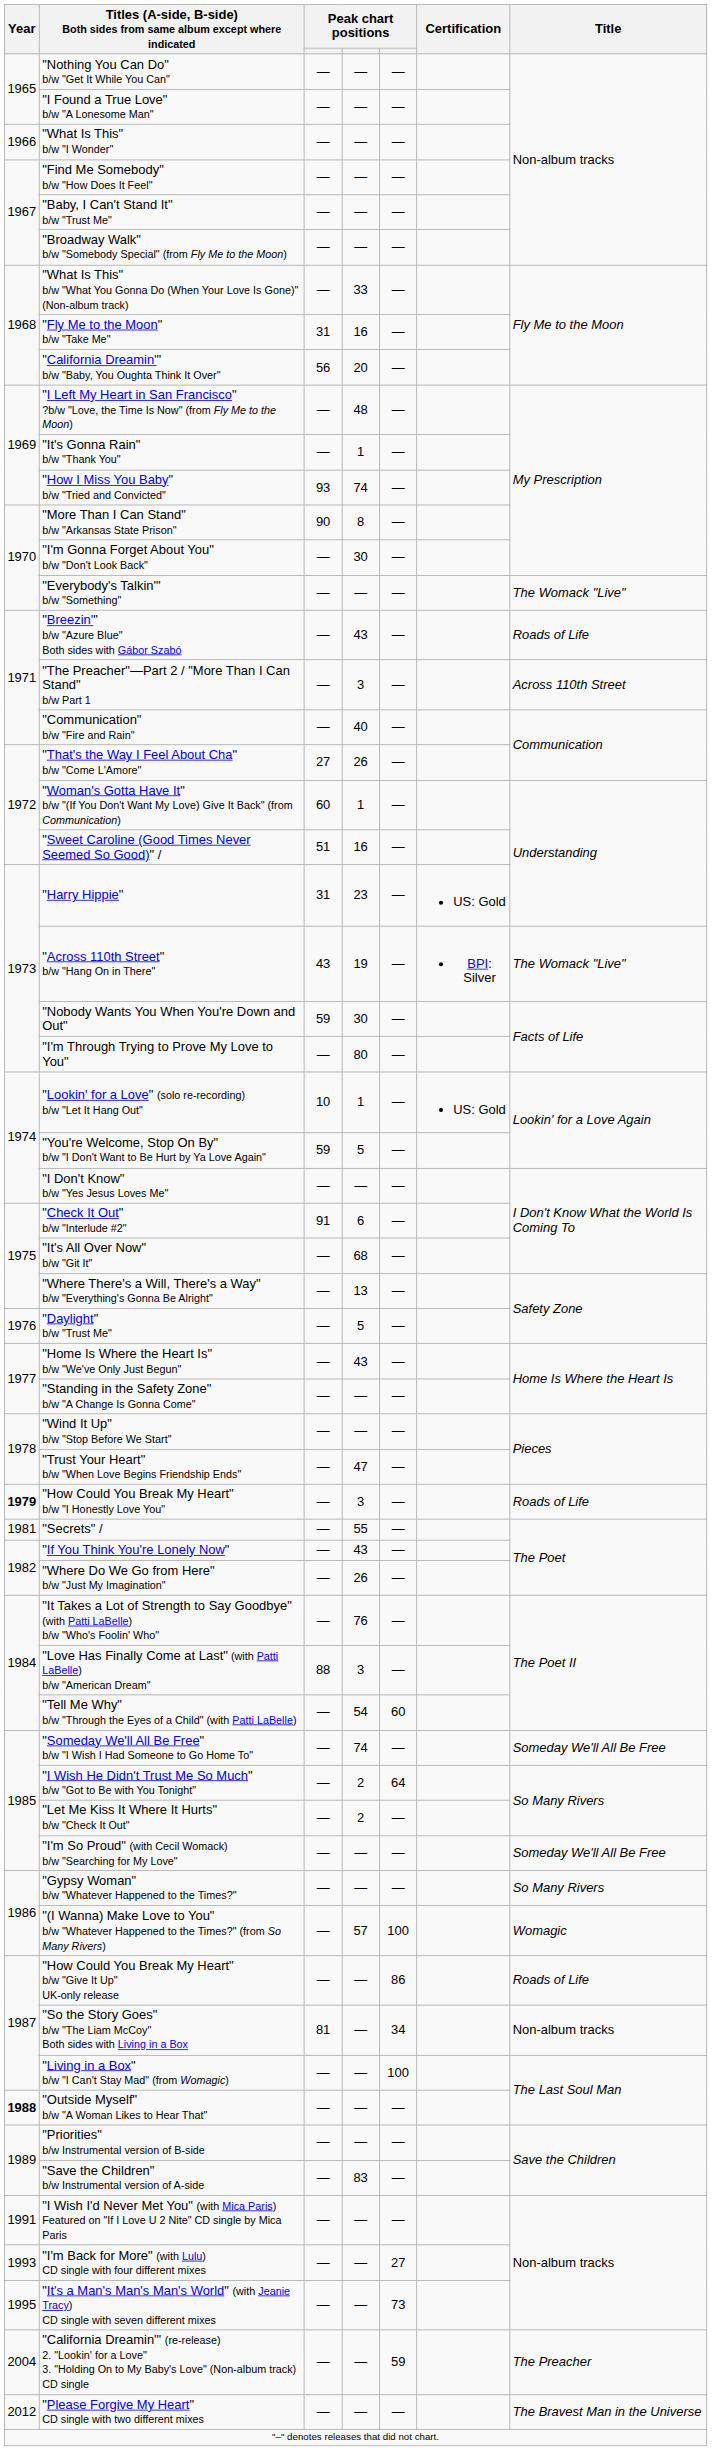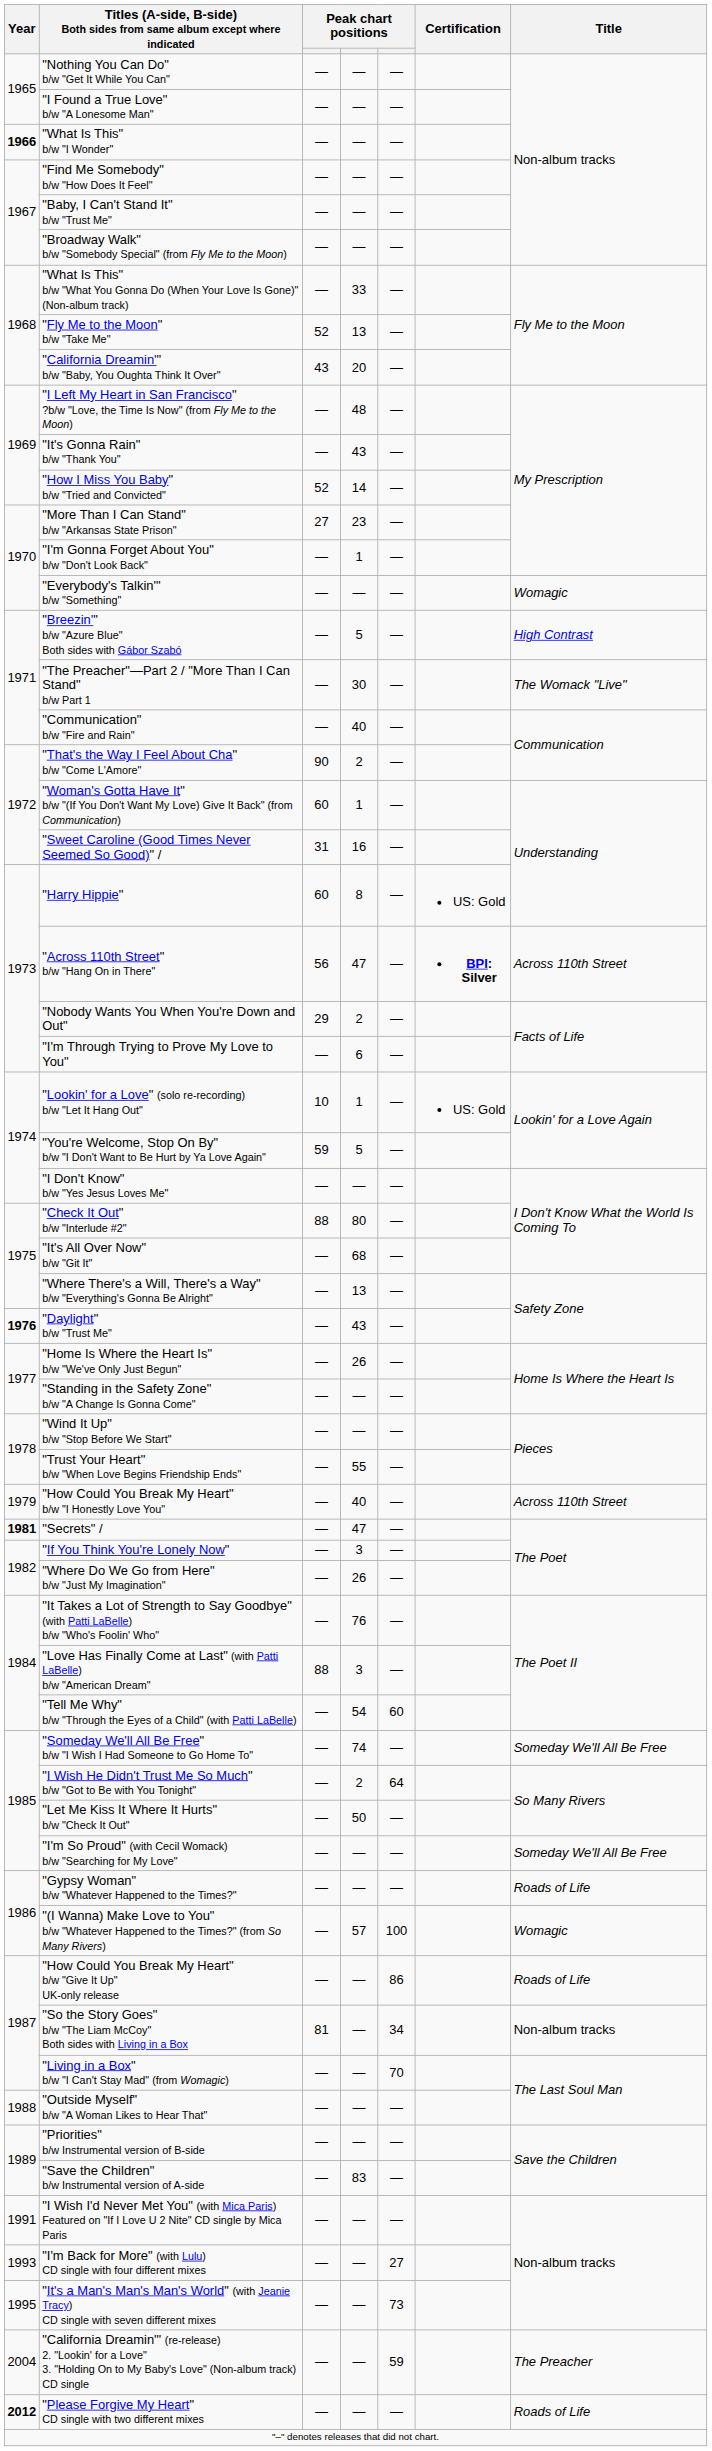"What Is This" b/w "I Wonder" | Year: normal -> bold
"Fly Me to the Moon" b/w "Take Me" | column 3: 31 -> 52
"Fly Me to the Moon" b/w "Take Me" | column 4: 16 -> 13
"California Dreamin'" b/w "Baby, You Oughta Think It Over" | column 3: 56 -> 43
"It's Gonna Rain" b/w "Thank You" | column 4: 1 -> 43
"How I Miss You Baby" b/w "Tried and Convicted" | column 3: 93 -> 52
"How I Miss You Baby" b/w "Tried and Convicted" | column 4: 74 -> 14
"More Than I Can Stand" b/w "Arkansas State Prison" | column 3: 90 -> 27
"More Than I Can Stand" b/w "Arkansas State Prison" | column 4: 8 -> 23
"I'm Gonna Forget About You" b/w "Don't Look Back" | column 4: 30 -> 1
"Everybody's Talkin'" b/w "Something" | Title: The Womack "Live" -> Womagic
"Breezin'" b/w "Azure Blue" Both sides with Gábor Szabó | column 4: 43 -> 5
"Breezin'" b/w "Azure Blue" Both sides with Gábor Szabó | Title: Roads of Life -> High Contrast
"The Preacher"—Part 2 / "More Than I Can Stand" b/w Part 1 | column 4: 3 -> 30
"The Preacher"—Part 2 / "More Than I Can Stand" b/w Part 1 | Title: Across 110th Street -> The Womack "Live"
"That's the Way I Feel About Cha" b/w "Come L'Amore" | column 3: 27 -> 90
"That's the Way I Feel About Cha" b/w "Come L'Amore" | column 4: 26 -> 2
"Sweet Caroline (Good Times Never Seemed So Good)" / | column 3: 51 -> 31
"Harry Hippie" | column 3: 31 -> 60
"Harry Hippie" | column 4: 23 -> 8
"Across 110th Street" b/w "Hang On in There" | column 3: 43 -> 56
"Across 110th Street" b/w "Hang On in There" | column 4: 19 -> 47
"Across 110th Street" b/w "Hang On in There" | Certification: normal -> bold
"Across 110th Street" b/w "Hang On in There" | Title: The Womack "Live" -> Across 110th Street
"Nobody Wants You When You're Down and Out" | column 3: 59 -> 29
"Nobody Wants You When You're Down and Out" | column 4: 30 -> 2
"I'm Through Trying to Prove My Love to You" | column 4: 80 -> 6
"Check It Out" b/w "Interlude #2" | column 3: 91 -> 88
"Check It Out" b/w "Interlude #2" | column 4: 6 -> 80
"Daylight" b/w "Trust Me" | Year: normal -> bold
"Daylight" b/w "Trust Me" | column 4: 5 -> 43
"Home Is Where the Heart Is" b/w "We've Only Just Begun" | column 4: 43 -> 26
"Trust Your Heart" b/w "When Love Begins Friendship Ends" | column 4: 47 -> 55
"How Could You Break My Heart" b/w "I Honestly Love You" | Year: bold -> normal
"How Could You Break My Heart" b/w "I Honestly Love You" | column 4: 3 -> 40
"How Could You Break My Heart" b/w "I Honestly Love You" | Title: Roads of Life -> Across 110th Street
"Secrets" / | Year: normal -> bold
"Secrets" / | column 4: 55 -> 47
"If You Think You're Lonely Now" | column 4: 43 -> 3
"Let Me Kiss It Where It Hurts" b/w "Check It Out" | column 4: 2 -> 50
"Gypsy Woman" b/w "Whatever Happened to the Times?" | Title: So Many Rivers -> Roads of Life
"Living in a Box" b/w "I Can't Stay Mad" (from Womagic) | column 5: 100 -> 70
"Outside Myself" b/w "A Woman Likes to Hear That" | Year: bold -> normal
"Please Forgive My Heart" CD single with two different mixes | Year: normal -> bold
"Please Forgive My Heart" CD single with two different mixes | Title: The Bravest Man in the Universe -> Roads of Life
